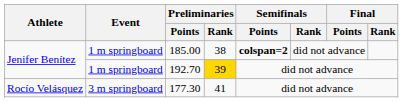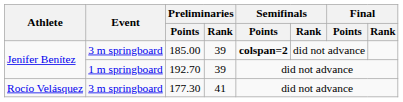185.00 | Event: 1 m springboard -> 3 m springboard
185.00 | Preliminaries / Rank: 38 -> 39
192.70 | Preliminaries / Rank: gold background -> no background
